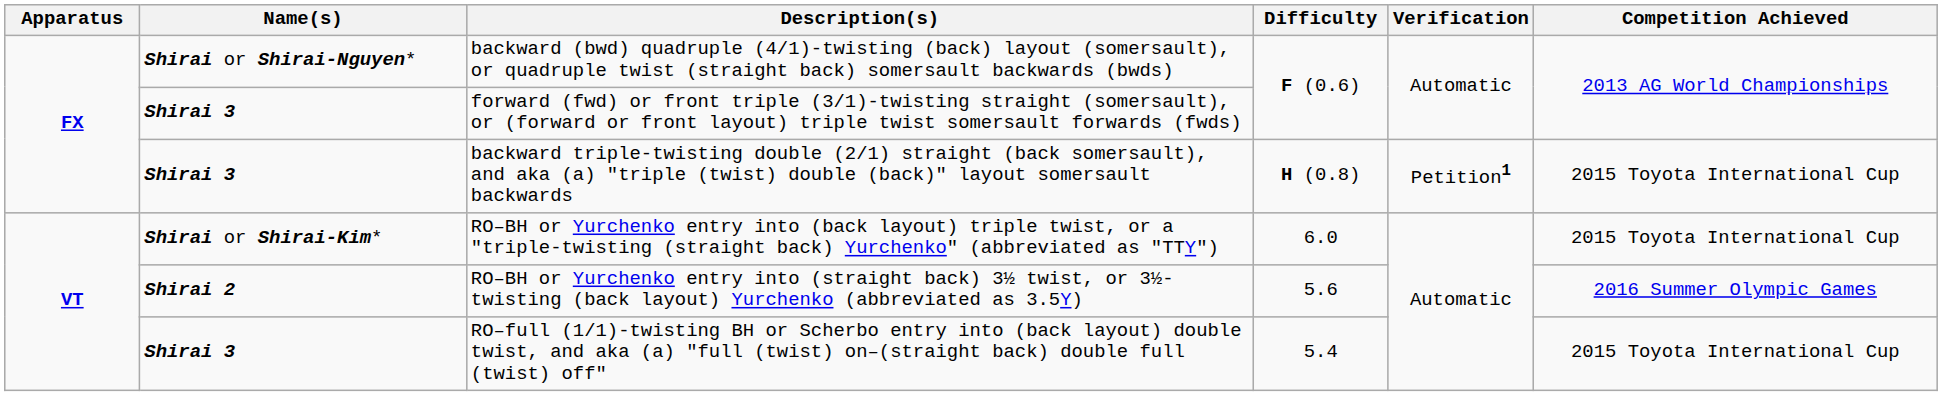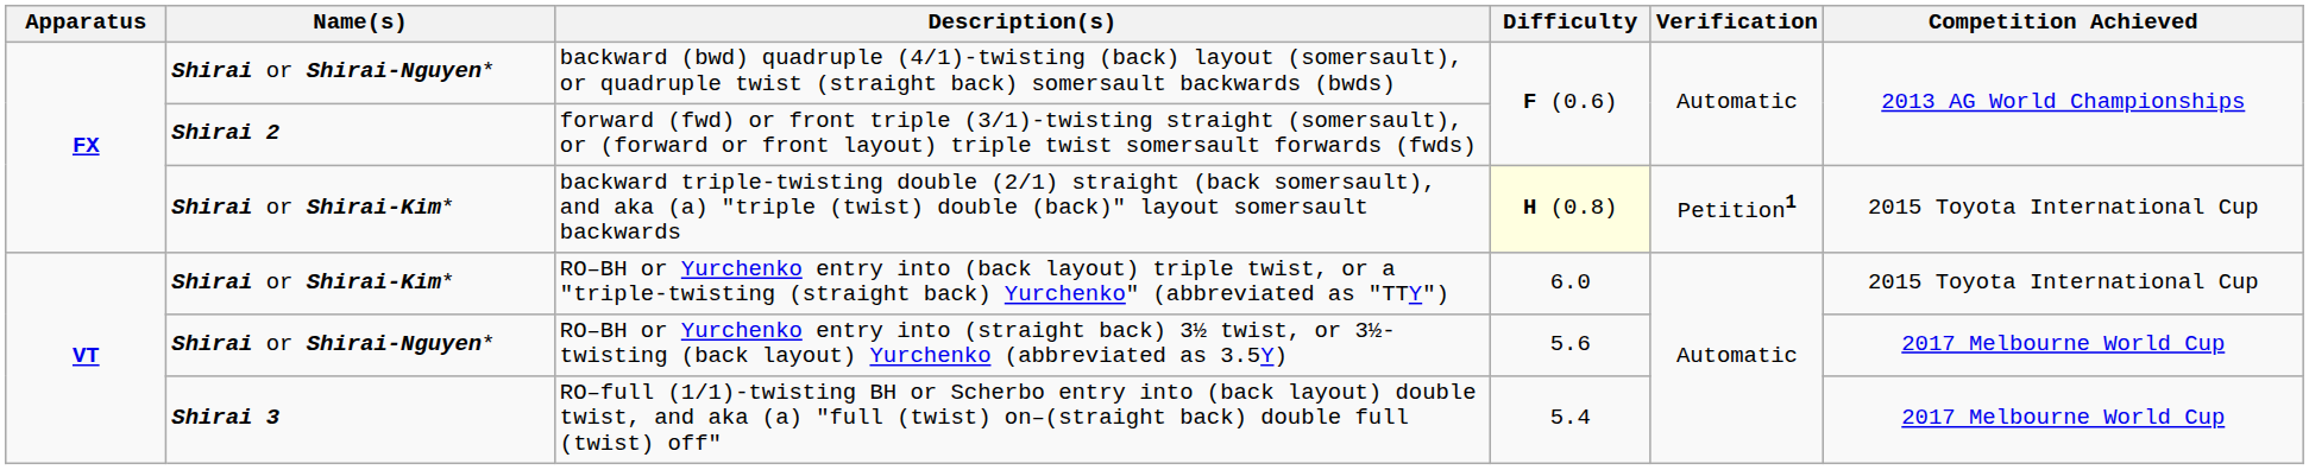row 3 | Name(s): Shirai 3 -> Shirai 2
row 4 | Name(s): Shirai 3 -> Shirai or Shirai-Kim*
row 4 | Difficulty: no background -> lightyellow background
row 6 | Name(s): Shirai 2 -> Shirai or Shirai-Nguyen*
row 6 | Competition Achieved: 2016 Summer Olympic Games -> 2017 Melbourne World Cup
row 7 | Competition Achieved: 2015 Toyota International Cup -> 2017 Melbourne World Cup
